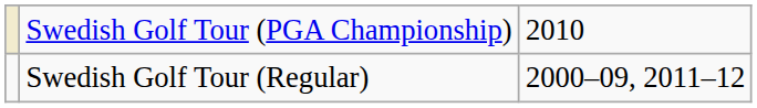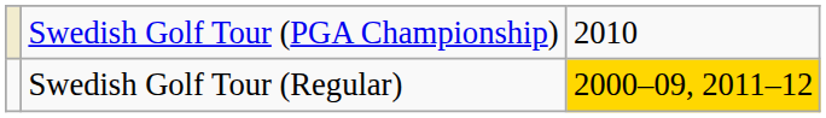Swedish Golf Tour (Regular) | column 3: no background -> gold background
